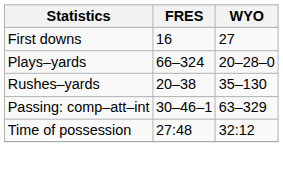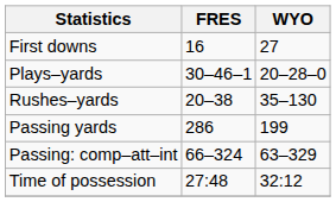Plays–yards | FRES: 66–324 -> 30–46–1
+ row: Passing yards | 286 | 199
Passing: comp–att–int | FRES: 30–46–1 -> 66–324
